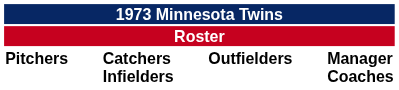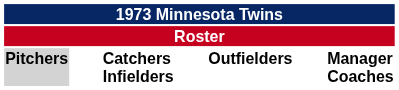Pitchers | column 1: no background -> lightgrey background
